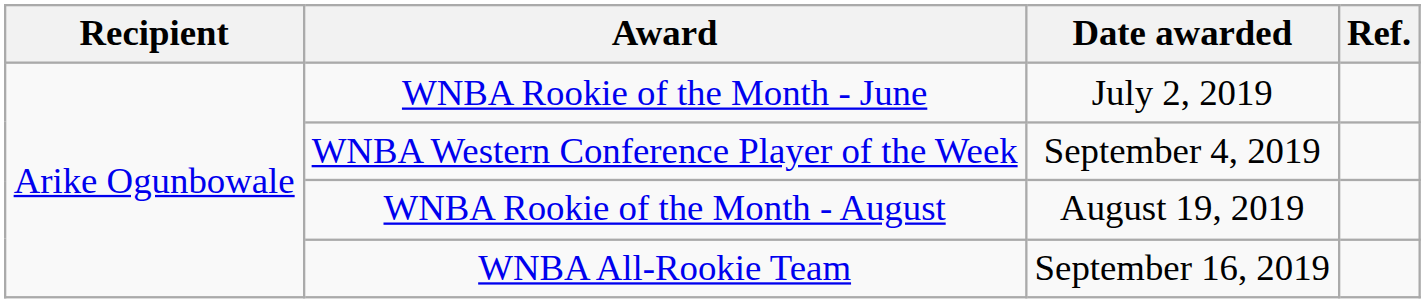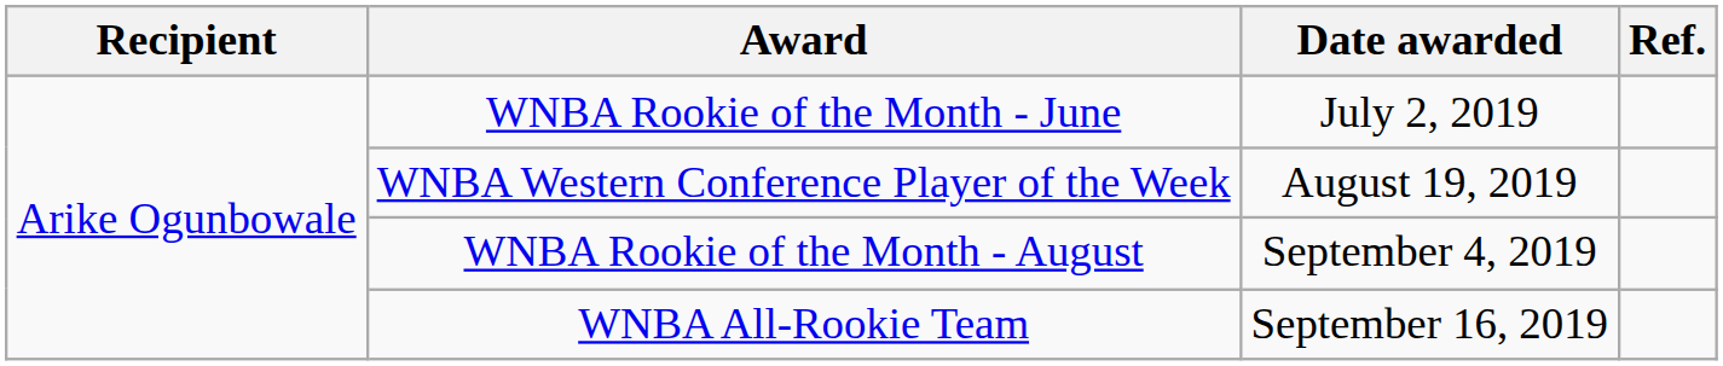WNBA Western Conference Player of the Week | Date awarded: September 4, 2019 -> August 19, 2019
WNBA Rookie of the Month - August | Date awarded: August 19, 2019 -> September 4, 2019
